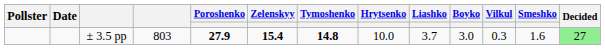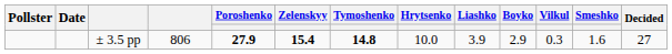± 3.5 pp | column 4: 803 -> 806
± 3.5 pp | Liashko: 3.7 -> 3.9
± 3.5 pp | Boyko: 3.0 -> 2.9
± 3.5 pp | Decided: lightgreen background -> no background
